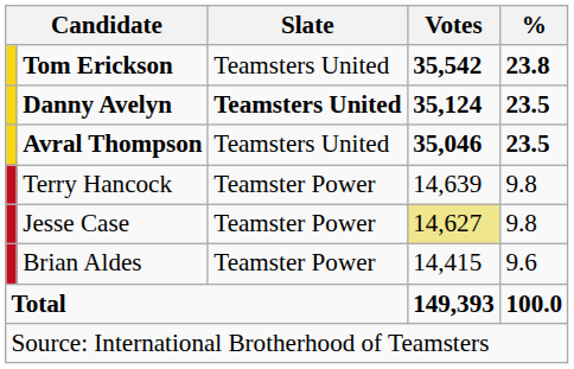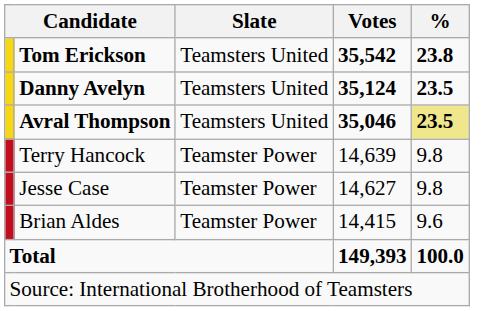Danny Avelyn | Slate: bold -> normal
Avral Thompson | %: no background -> khaki background
Jesse Case | Votes: khaki background -> no background
